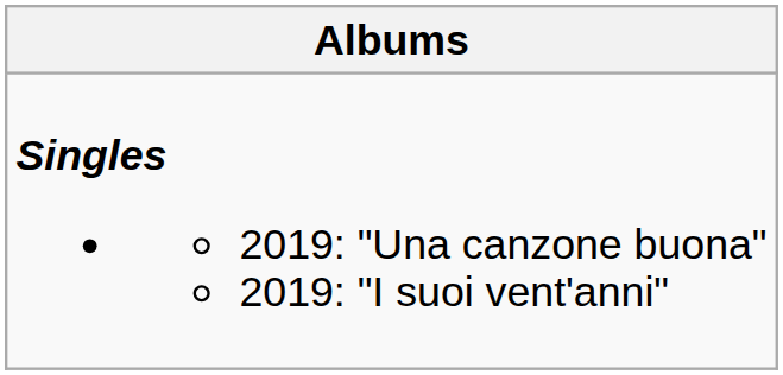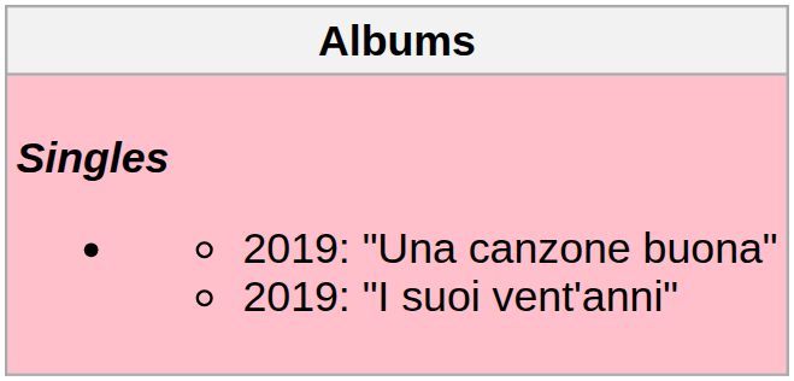row 2 | column 1: no background -> pink background
